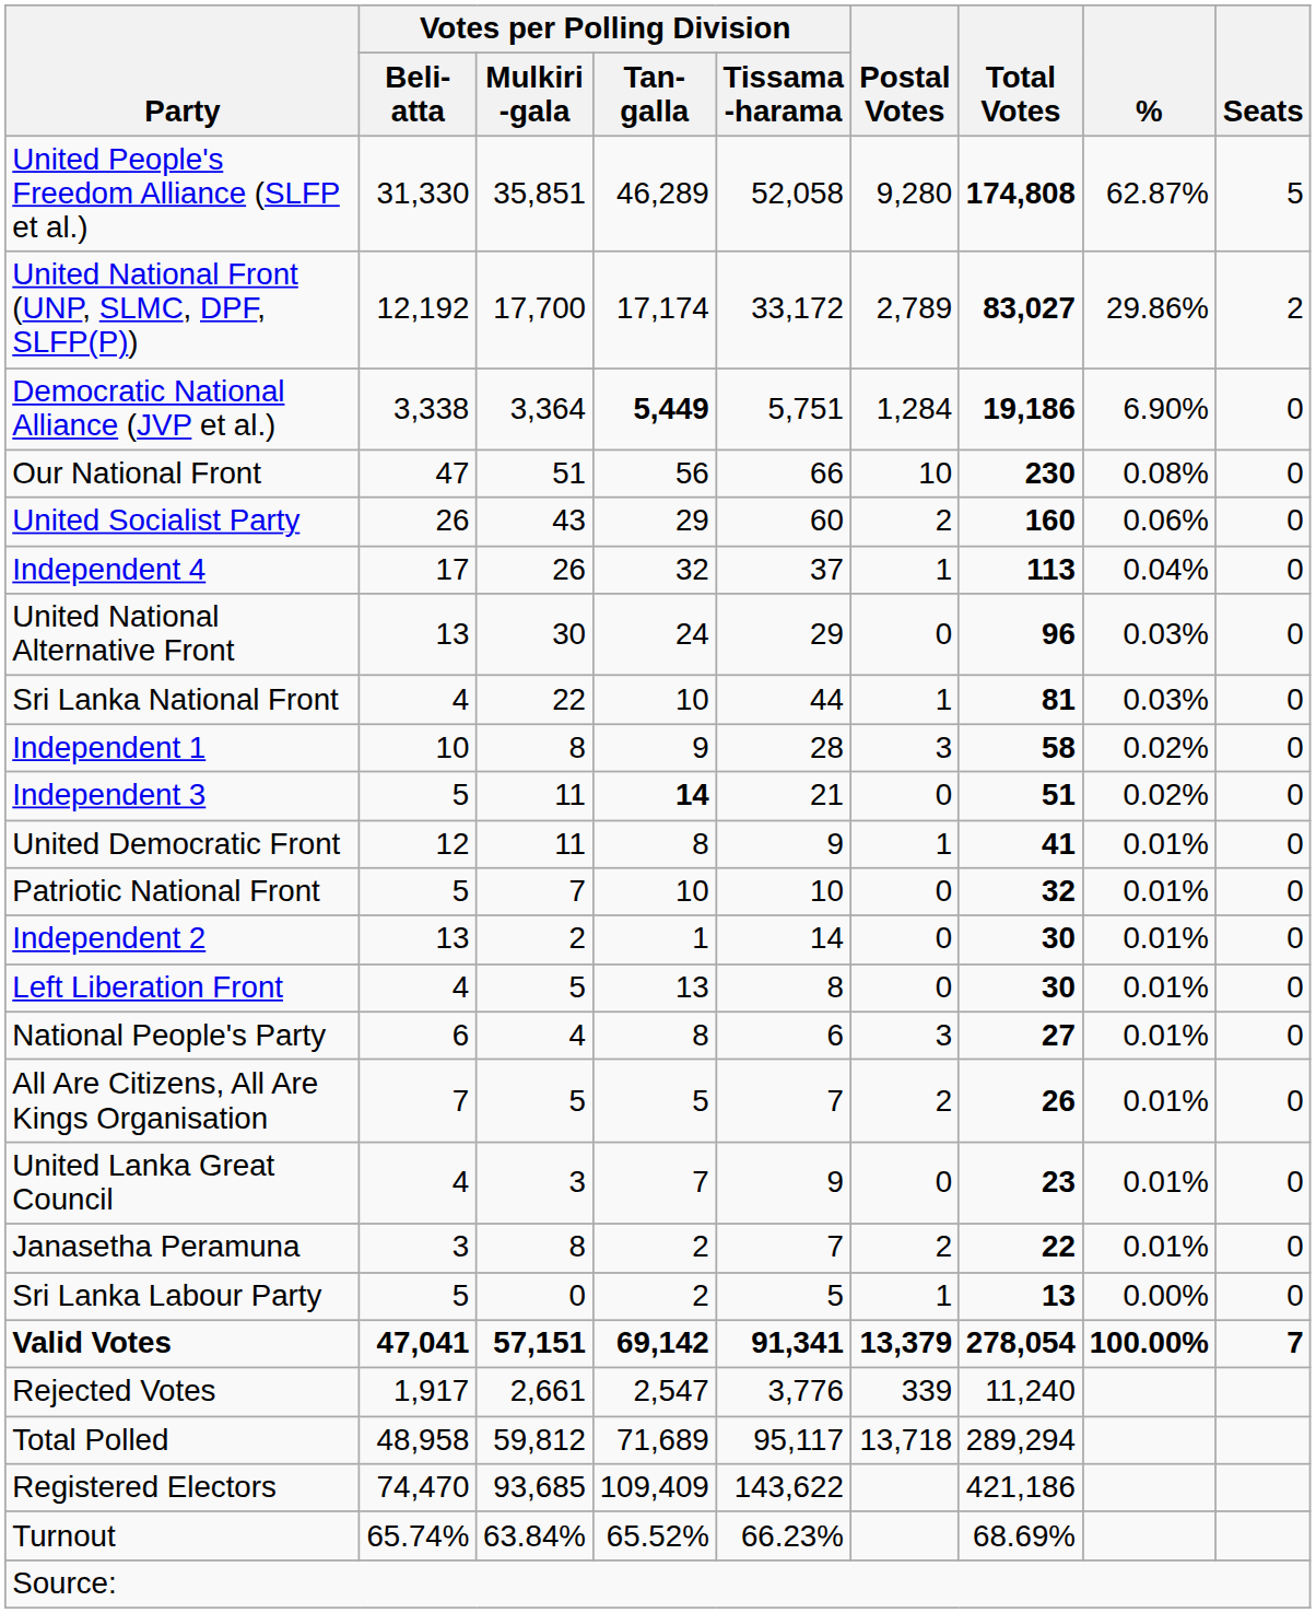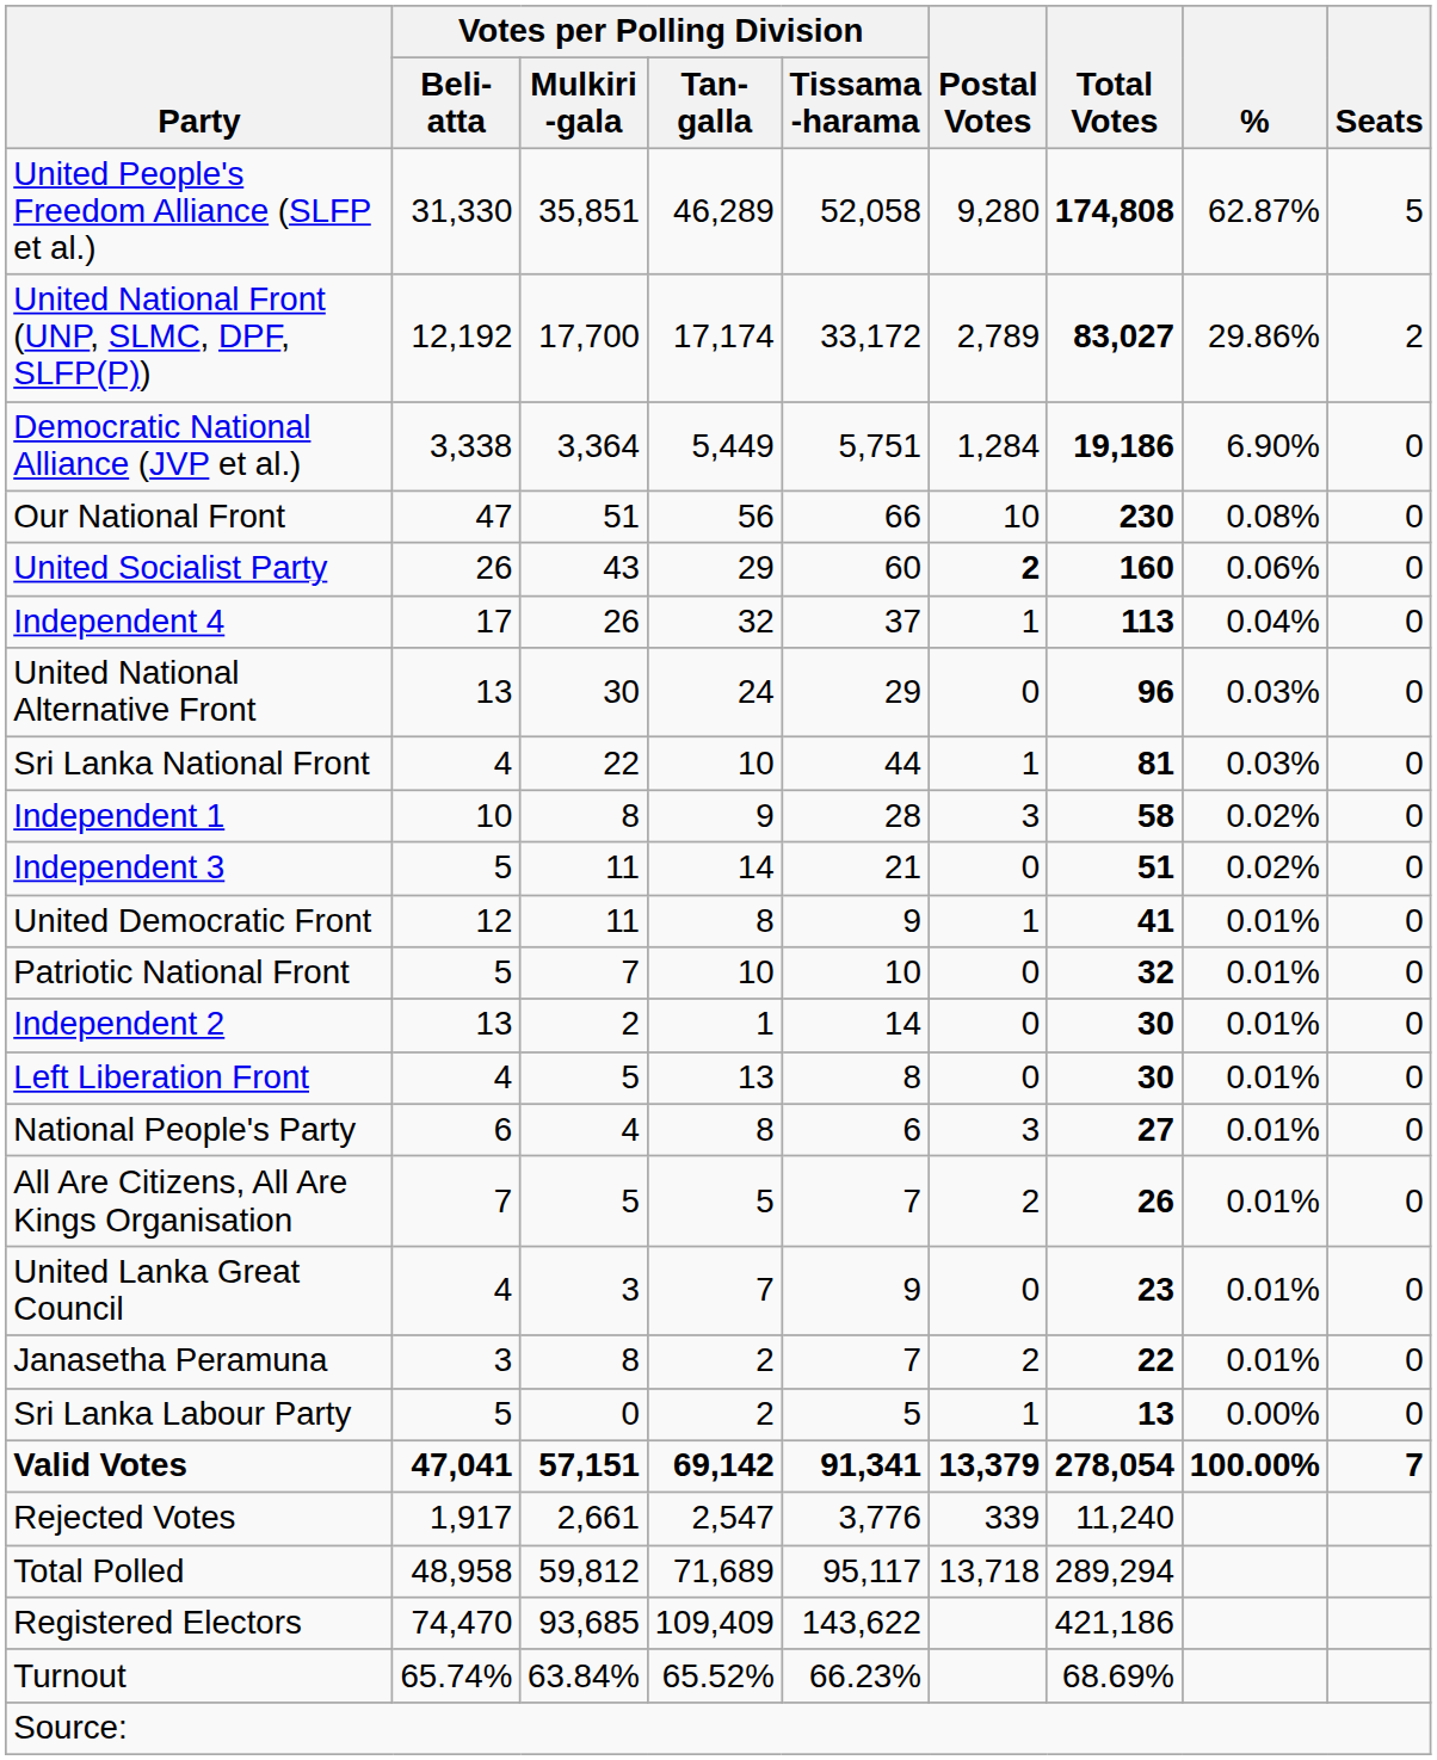Democratic National Alliance (JVP et al.) | Votes per Polling Division / Tan- galla: bold -> normal
United Socialist Party | Postal Votes: normal -> bold
Independent 3 | Votes per Polling Division / Tan- galla: bold -> normal
